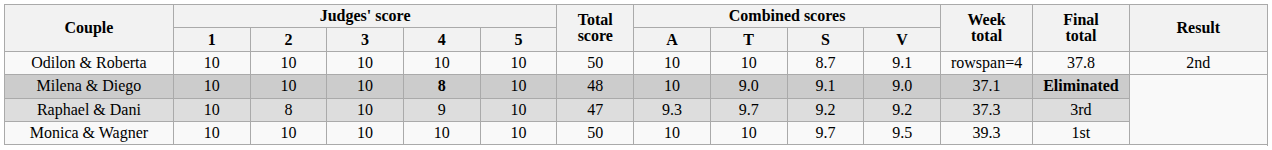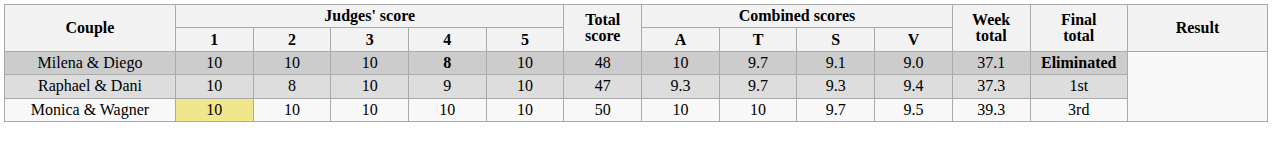- row: Odilon & Roberta | 10 | 10 | 10 | 10 | 10 | 50 | 10 | 10 | 8.7 | 9.1 | rowspan=4 | 37.8 | 2nd
Milena & Diego | Combined scores / T: 9.0 -> 9.7
Raphael & Dani | Combined scores / S: 9.2 -> 9.3
Raphael & Dani | Combined scores / V: 9.2 -> 9.4
Raphael & Dani | Final total: 3rd -> 1st
Monica & Wagner | Judges' score / 1: no background -> khaki background
Monica & Wagner | Final total: 1st -> 3rd
